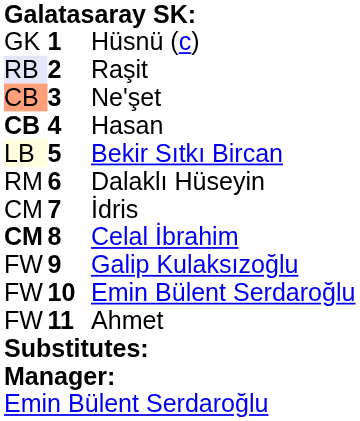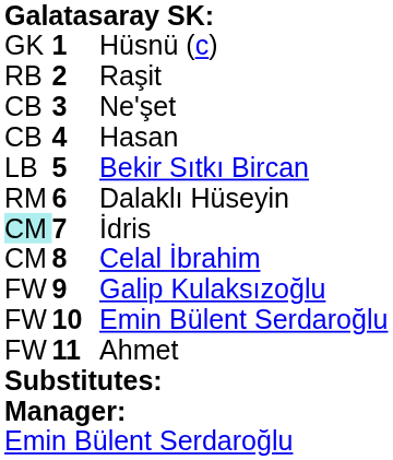Raşit | column 1: lavender background -> no background
Ne'şet | column 1: lightsalmon background -> no background
Hasan | column 1: bold -> normal
Bekir Sıtkı Bircan | column 1: lightyellow background -> no background
İdris | column 1: no background -> paleturquoise background
Celal İbrahim | column 1: bold -> normal
